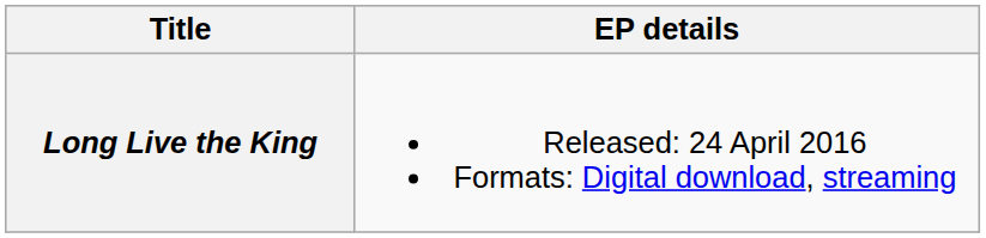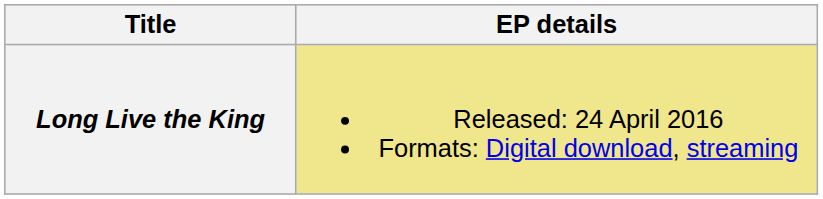Long Live the King | EP details: no background -> khaki background
